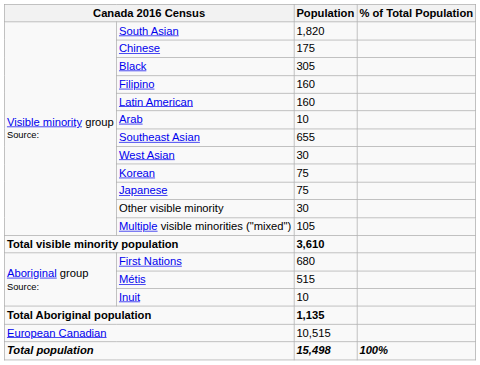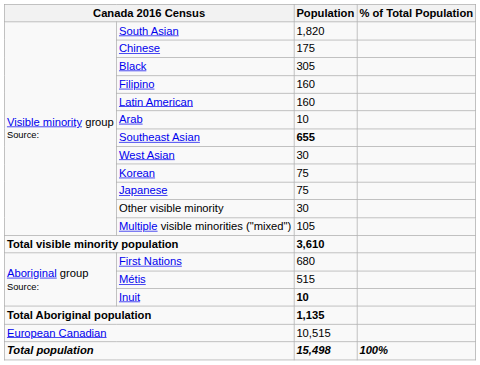Southeast Asian | Population: normal -> bold
Inuit | Population: normal -> bold
